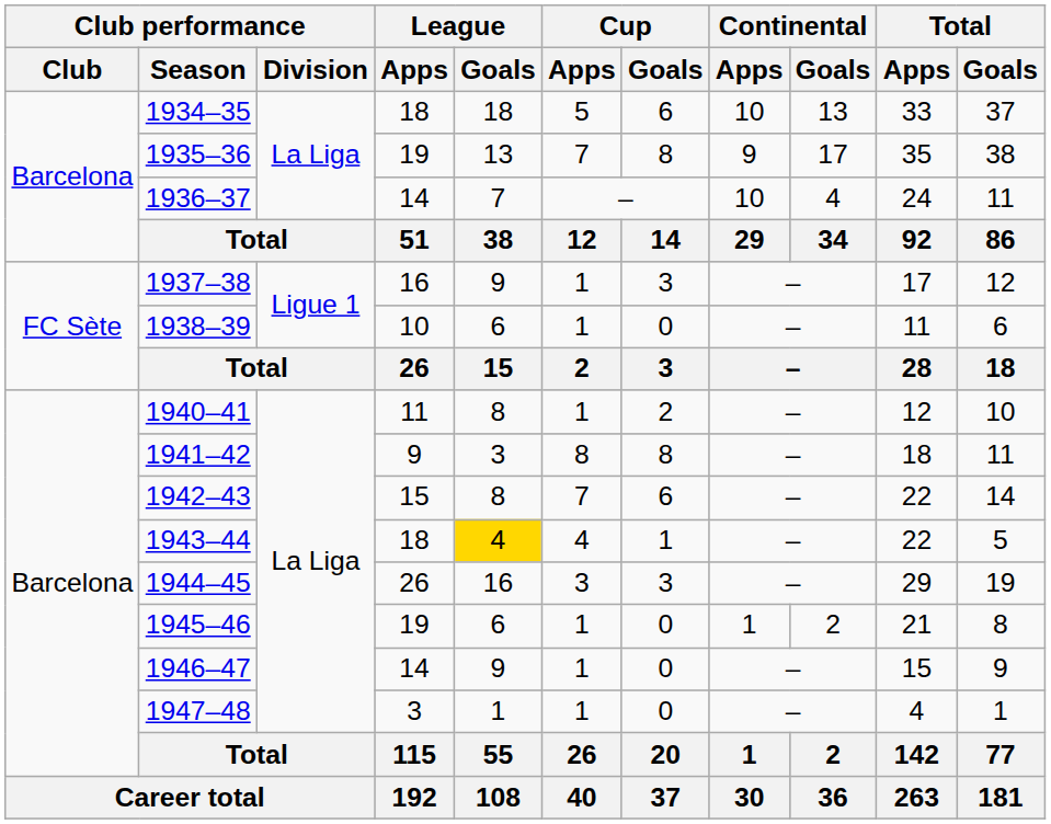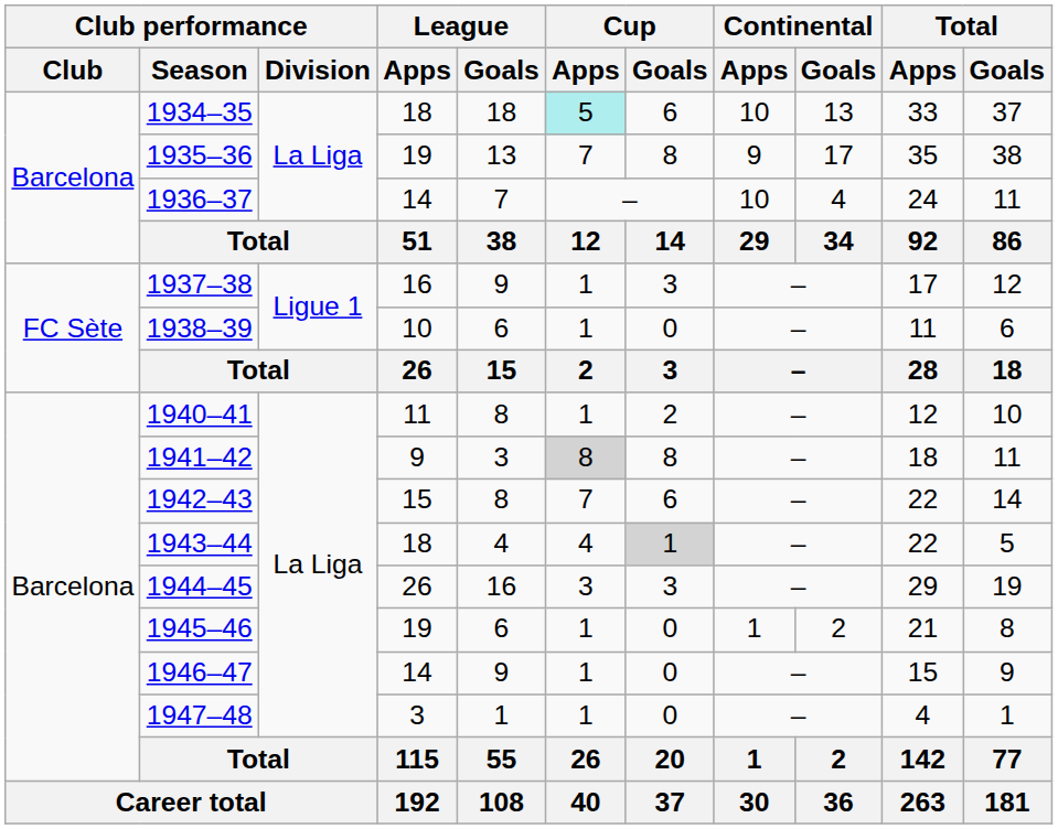1934–35 | Cup / Apps: no background -> paleturquoise background
1941–42 | Cup / Apps: no background -> lightgrey background
1943–44 | League / Goals: gold background -> no background
1943–44 | Cup / Goals: no background -> lightgrey background
